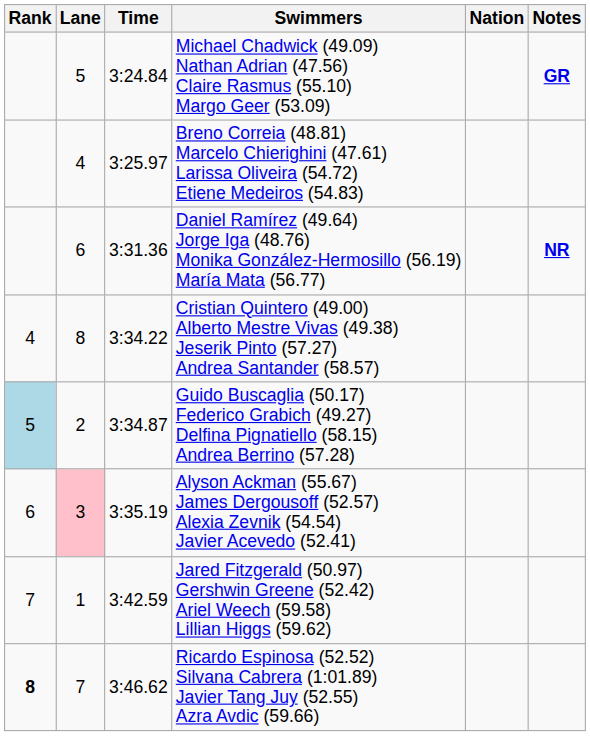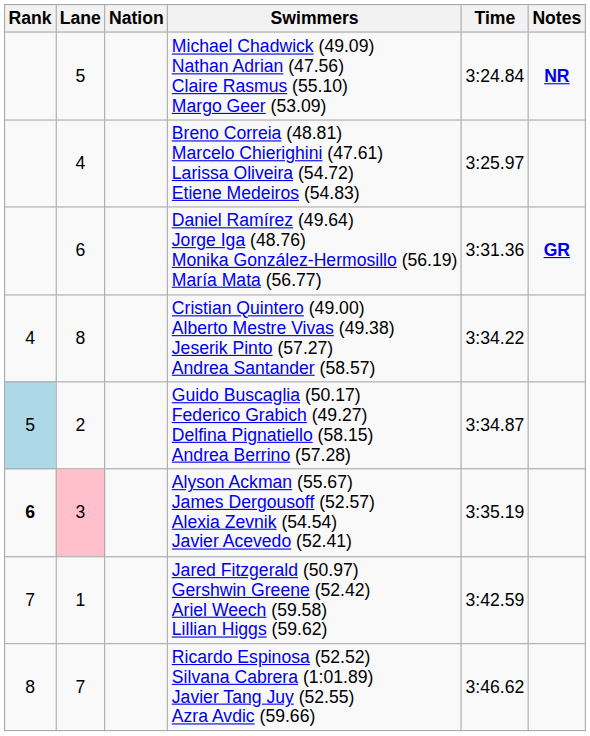columns swapped: Nation <-> Time
row 2 | Notes: GR -> NR
row 4 | Notes: NR -> GR
row 7 | Rank: normal -> bold
row 9 | Rank: bold -> normal
